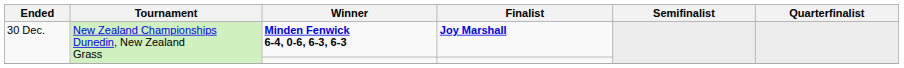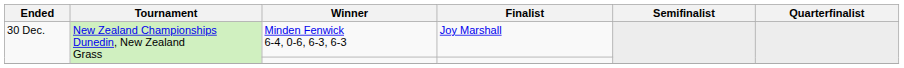Minden Fenwick 6-4, 0-6, 6-3, 6-3 | Winner: bold -> normal
Minden Fenwick 6-4, 0-6, 6-3, 6-3 | Finalist: bold -> normal
